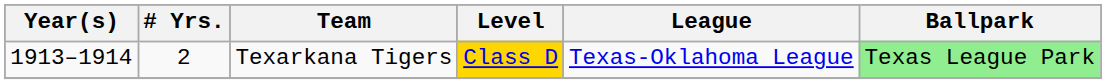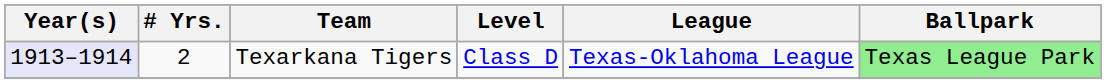Texarkana Tigers | Year(s): no background -> lavender background
Texarkana Tigers | Level: gold background -> no background
